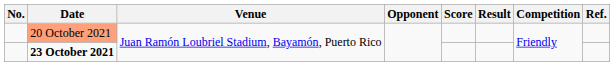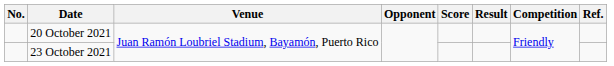20 October 2021 | Date: lightsalmon background -> no background
23 October 2021 | Date: bold -> normal
